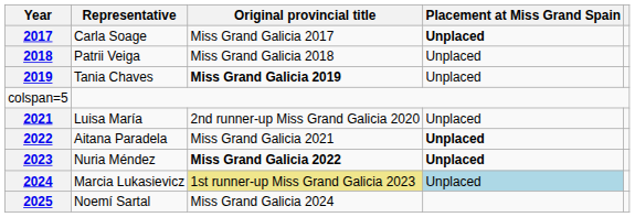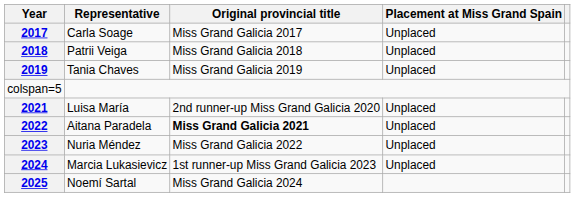Carla Soage | Placement at Miss Grand Spain: bold -> normal
Tania Chaves | Original provincial title: bold -> normal
Aitana Paradela | Original provincial title: normal -> bold
Aitana Paradela | Placement at Miss Grand Spain: bold -> normal
Nuria Méndez | Original provincial title: bold -> normal
Nuria Méndez | Placement at Miss Grand Spain: bold -> normal
Marcia Lukasievicz | Original provincial title: khaki background -> no background
Marcia Lukasievicz | Placement at Miss Grand Spain: lightblue background -> no background
